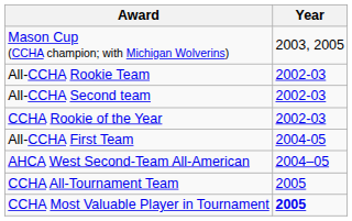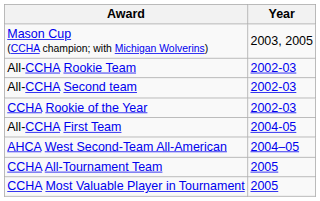CCHA Most Valuable Player in Tournament | Year: bold -> normal
